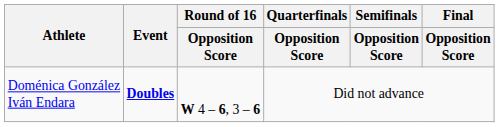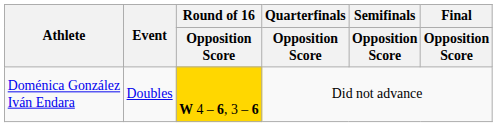Doménica González Iván Endara | Event: bold -> normal
Doménica González Iván Endara | Round of 16 / Opposition Score: no background -> gold background
